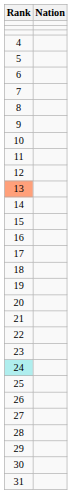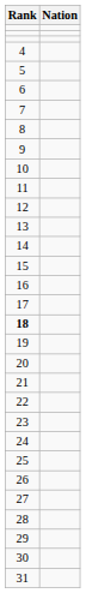row 14 | Rank: lightsalmon background -> no background
row 19 | Rank: normal -> bold
row 25 | Rank: paleturquoise background -> no background
